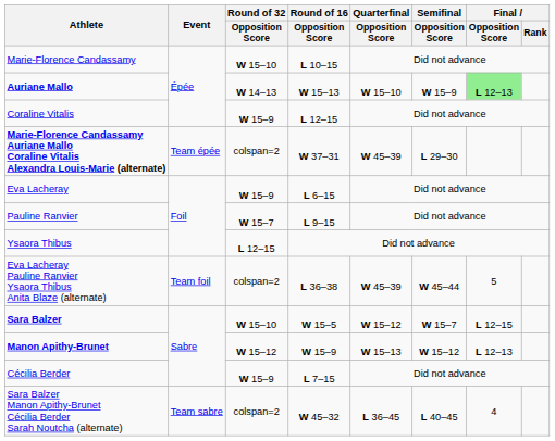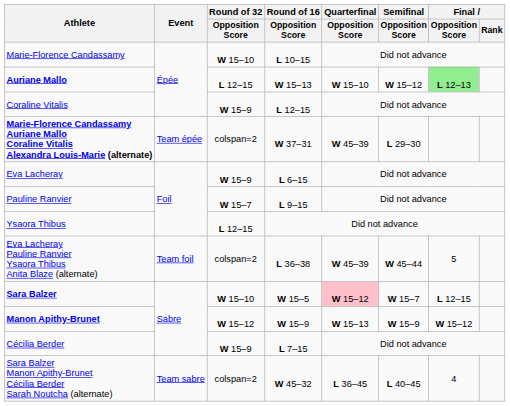Auriane Mallo | Round of 32 / Opposition Score: W 14–13 -> L 12–15
Auriane Mallo | Semifinal / Opposition Score: W 15–9 -> W 15–12
Sara Balzer | Quarterfinal / Opposition Score: no background -> pink background
Manon Apithy-Brunet | Semifinal / Opposition Score: W 15–12 -> W 15–9
Manon Apithy-Brunet | Final / Opposition Score: L 12–13 -> W 15–12
